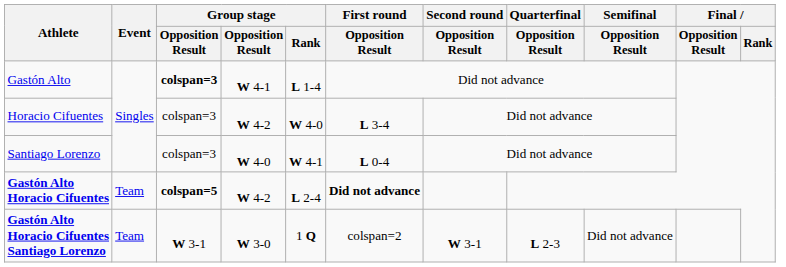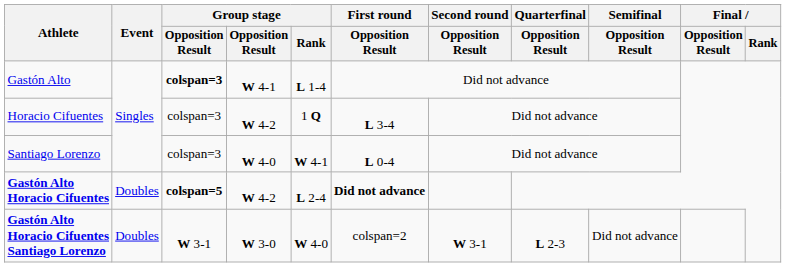Horacio Cifuentes | Group stage / Rank: W 4-0 -> 1 Q
Gastón Alto Horacio Cifuentes | Event: Team -> Doubles
Gastón Alto Horacio Cifuentes Santiago Lorenzo | Event: Team -> Doubles
Gastón Alto Horacio Cifuentes Santiago Lorenzo | Group stage / Rank: 1 Q -> W 4-0
